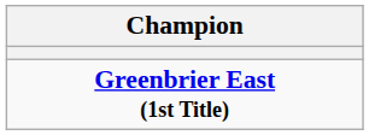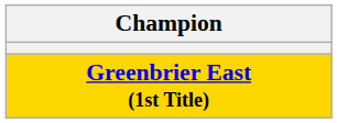row 3 | column 1: no background -> gold background
